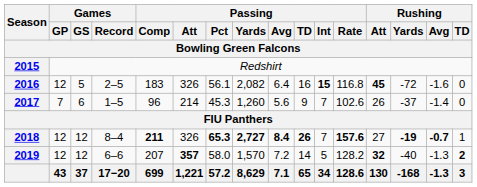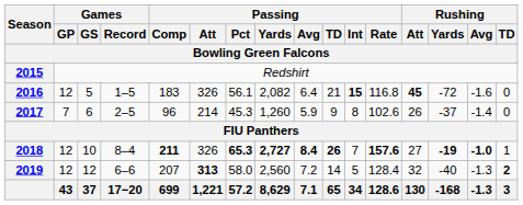2016 | Games / Record: 2–5 -> 1–5
2016 | Passing / TD: 16 -> 21
2017 | Games / Record: 1–5 -> 2–5
2017 | Passing / Avg: 5.6 -> 5.9
2017 | Passing / Int: 7 -> 8
2018 | Games / GS: 12 -> 10
2018 | Rushing / Avg: -0.7 -> -1.0
2019 | Passing / Att: 357 -> 313
2019 | Passing / Yards: 1,570 -> 2,560
2019 | Passing / Rate: 128.2 -> 128.4
2019 | Rushing / Att: bold -> normal
